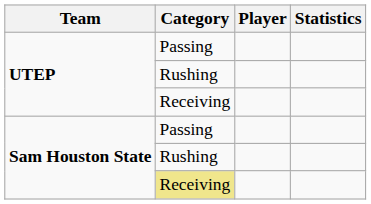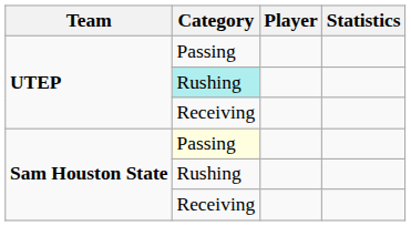UTEP / Rushing | Category: no background -> paleturquoise background
Sam Houston State / Passing | Category: no background -> lightyellow background
Sam Houston State / Receiving | Category: khaki background -> no background
